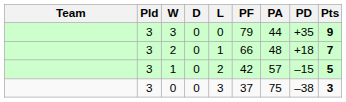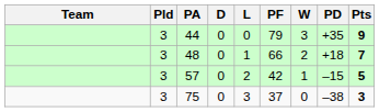columns swapped: W <-> PA
